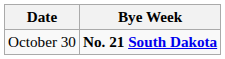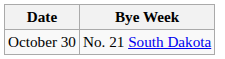October 30 | Bye Week: bold -> normal
